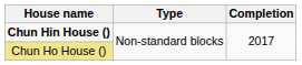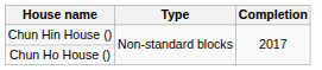Chun Hin House () | House name: bold -> normal
Chun Ho House () | House name: khaki background -> no background
